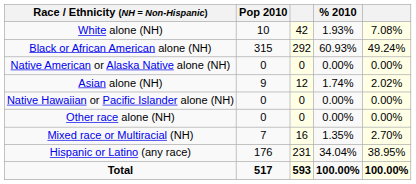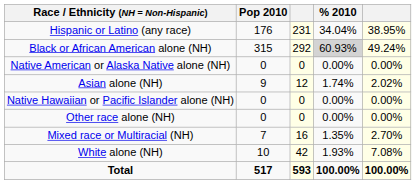rows swapped: White alone (NH) <-> Hispanic or Latino (any race)
Black or African American alone (NH) | % 2010: no background -> lightgrey background
